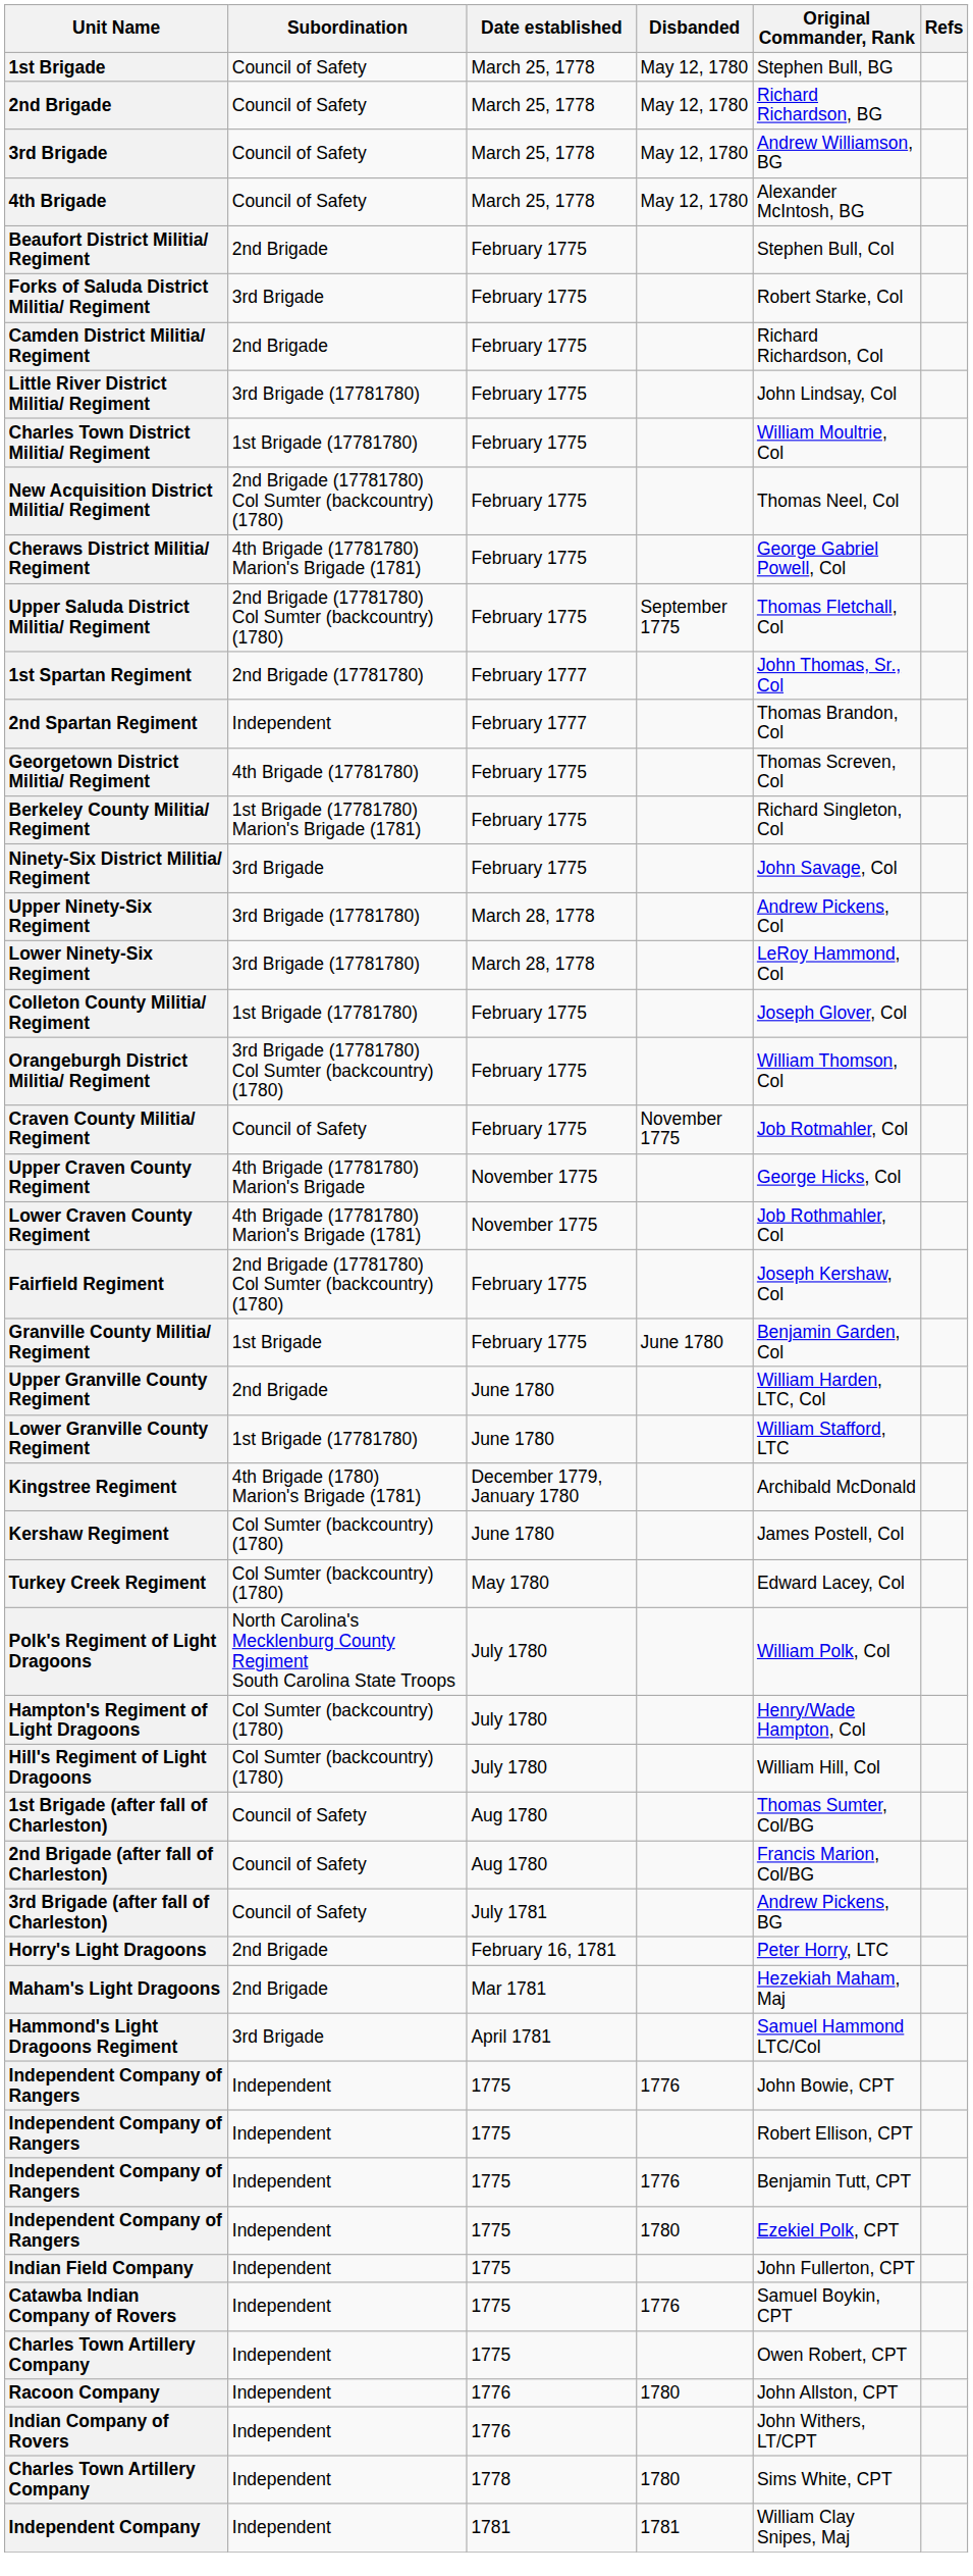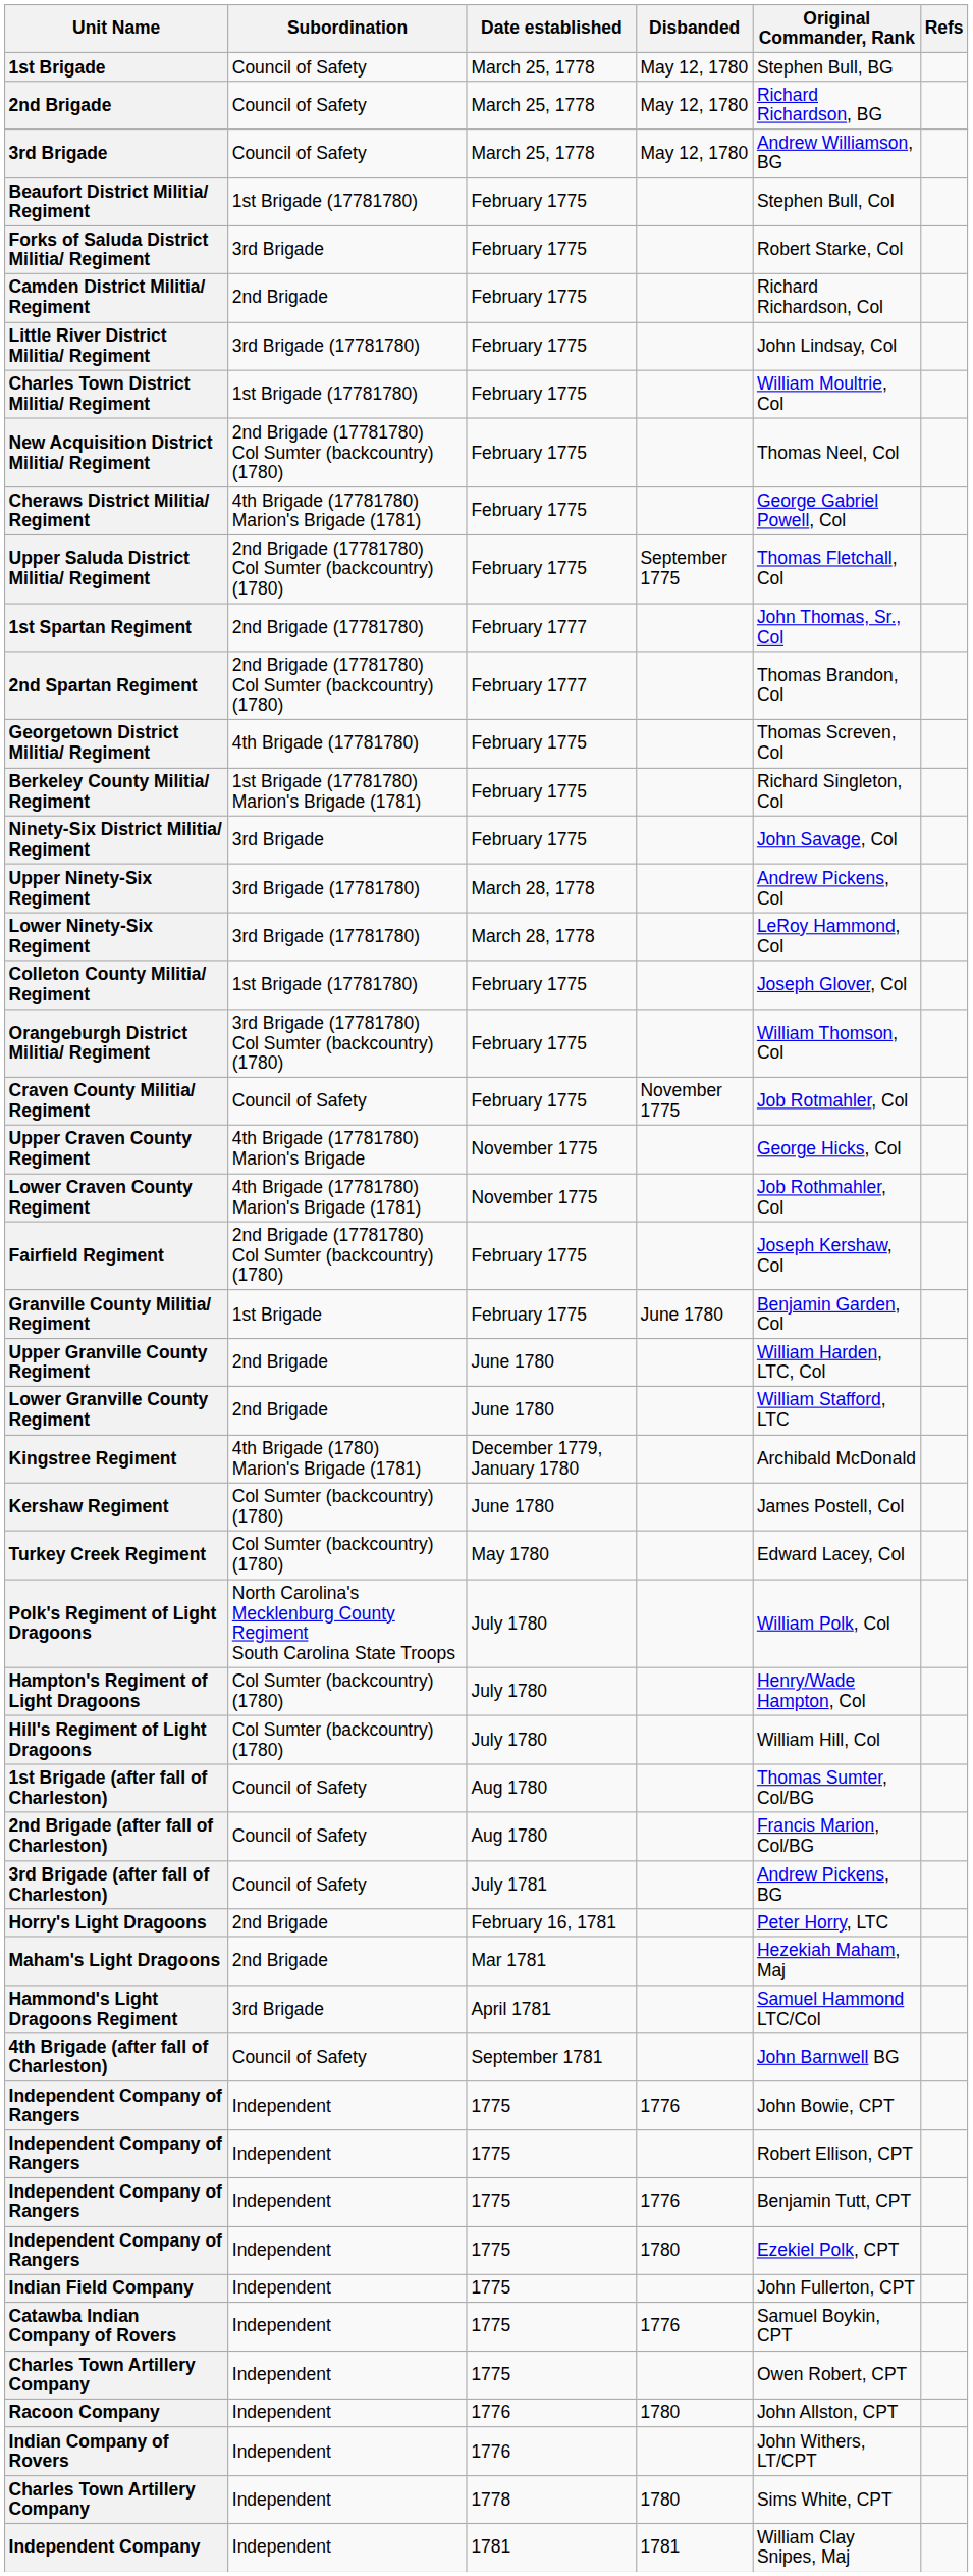- row: 4th Brigade | Council of Safety | March 25, 1778 | May 12, 1780 | Alexander McIntosh, BG
Beaufort District Militia/ Regiment | Subordination: 2nd Brigade -> 1st Brigade (17781780)
2nd Spartan Regiment | Subordination: Independent -> 2nd Brigade (17781780) Col Sumter (backcountry) (1780)
Lower Granville County Regiment | Subordination: 1st Brigade (17781780) -> 2nd Brigade
+ row: 4th Brigade (after fall of Charleston) | Council of Safety | September 1781 | John Barnwell BG
